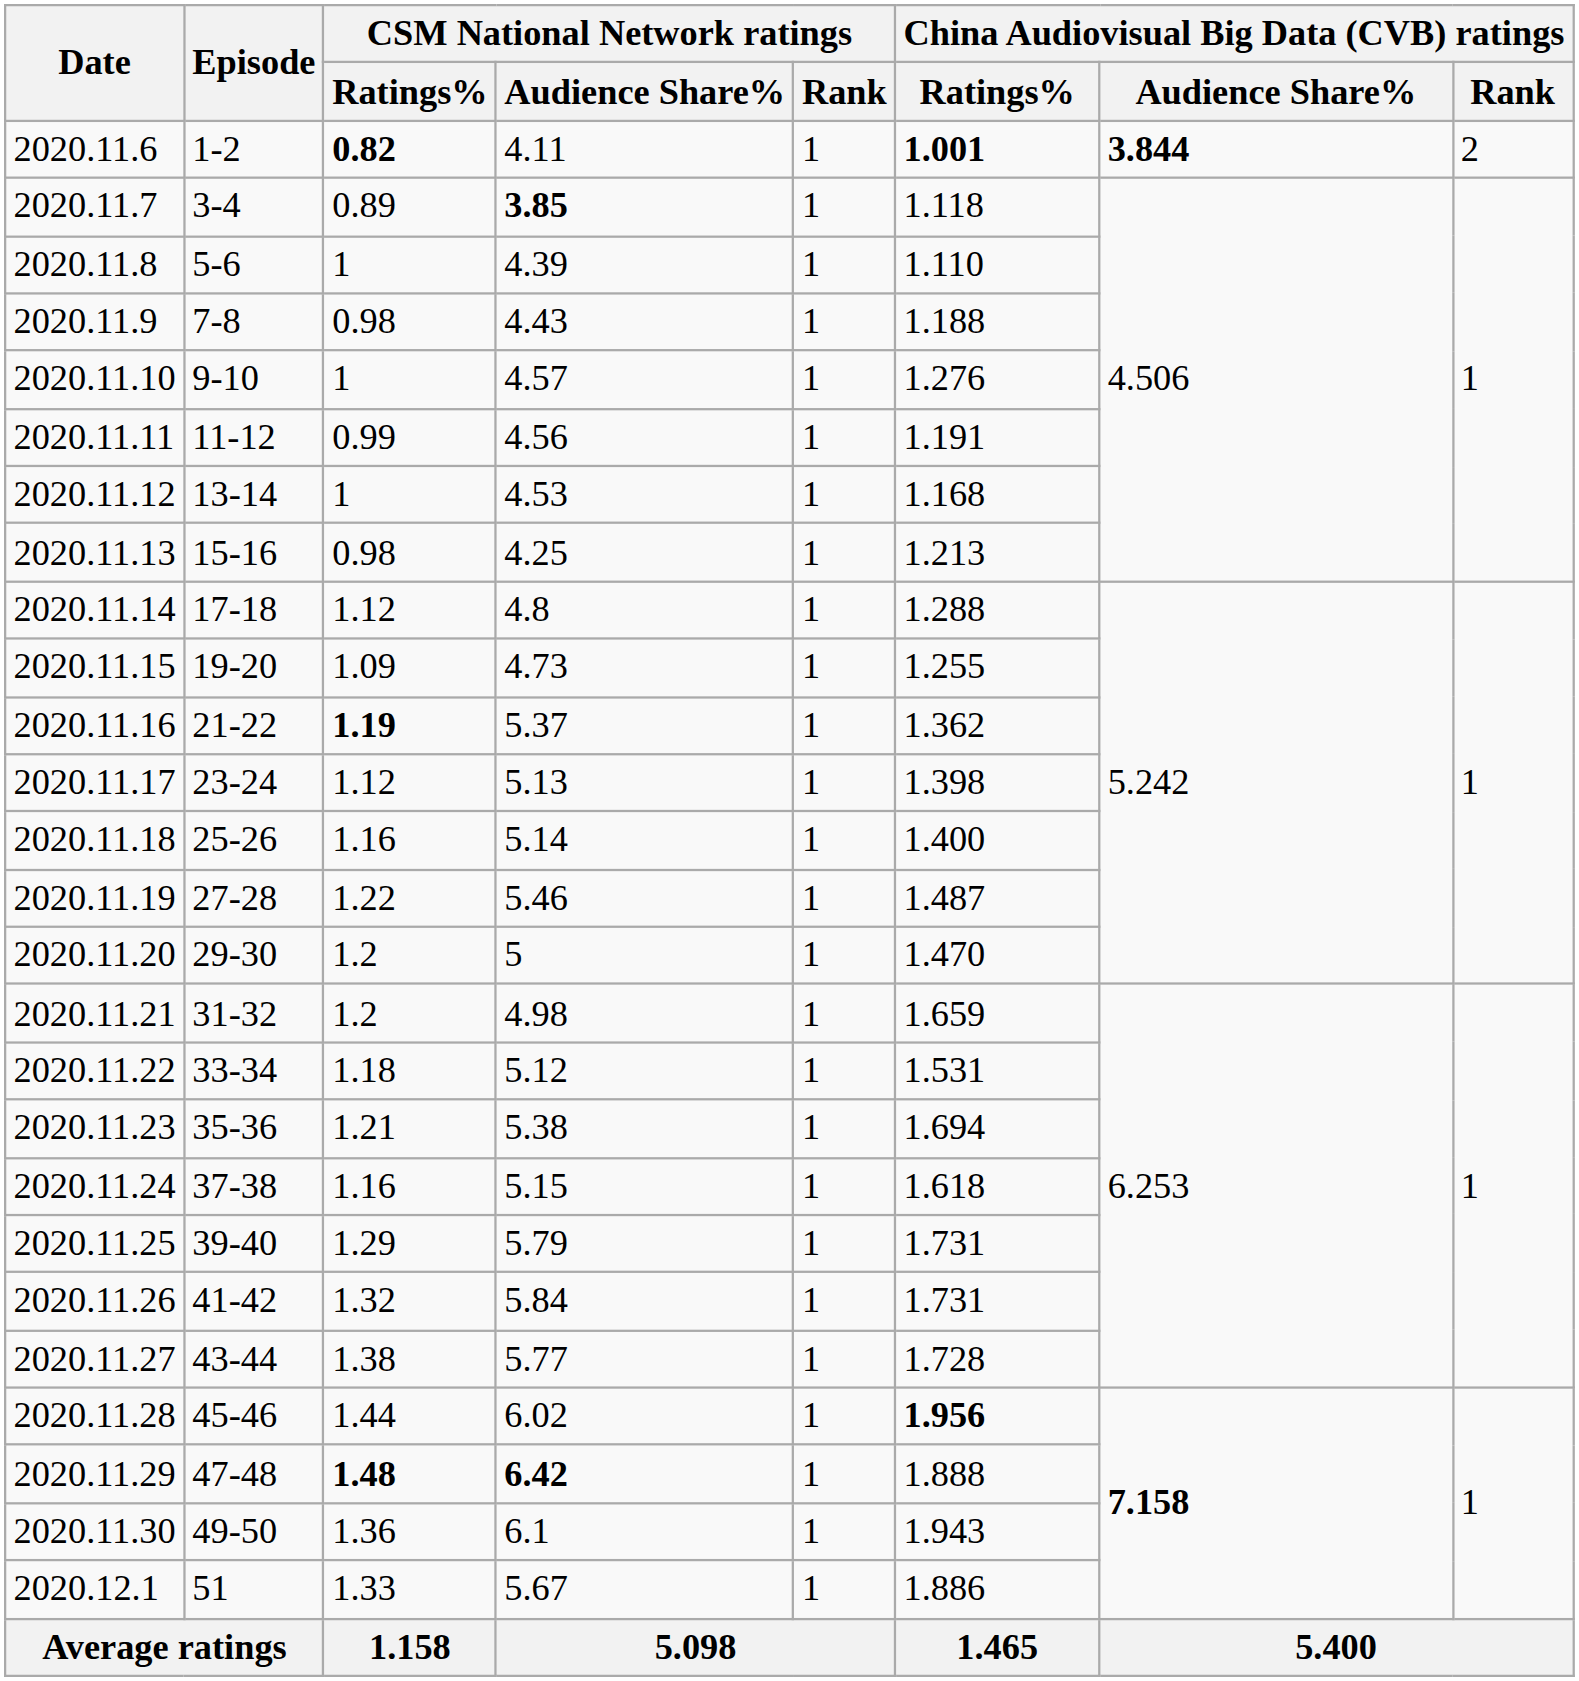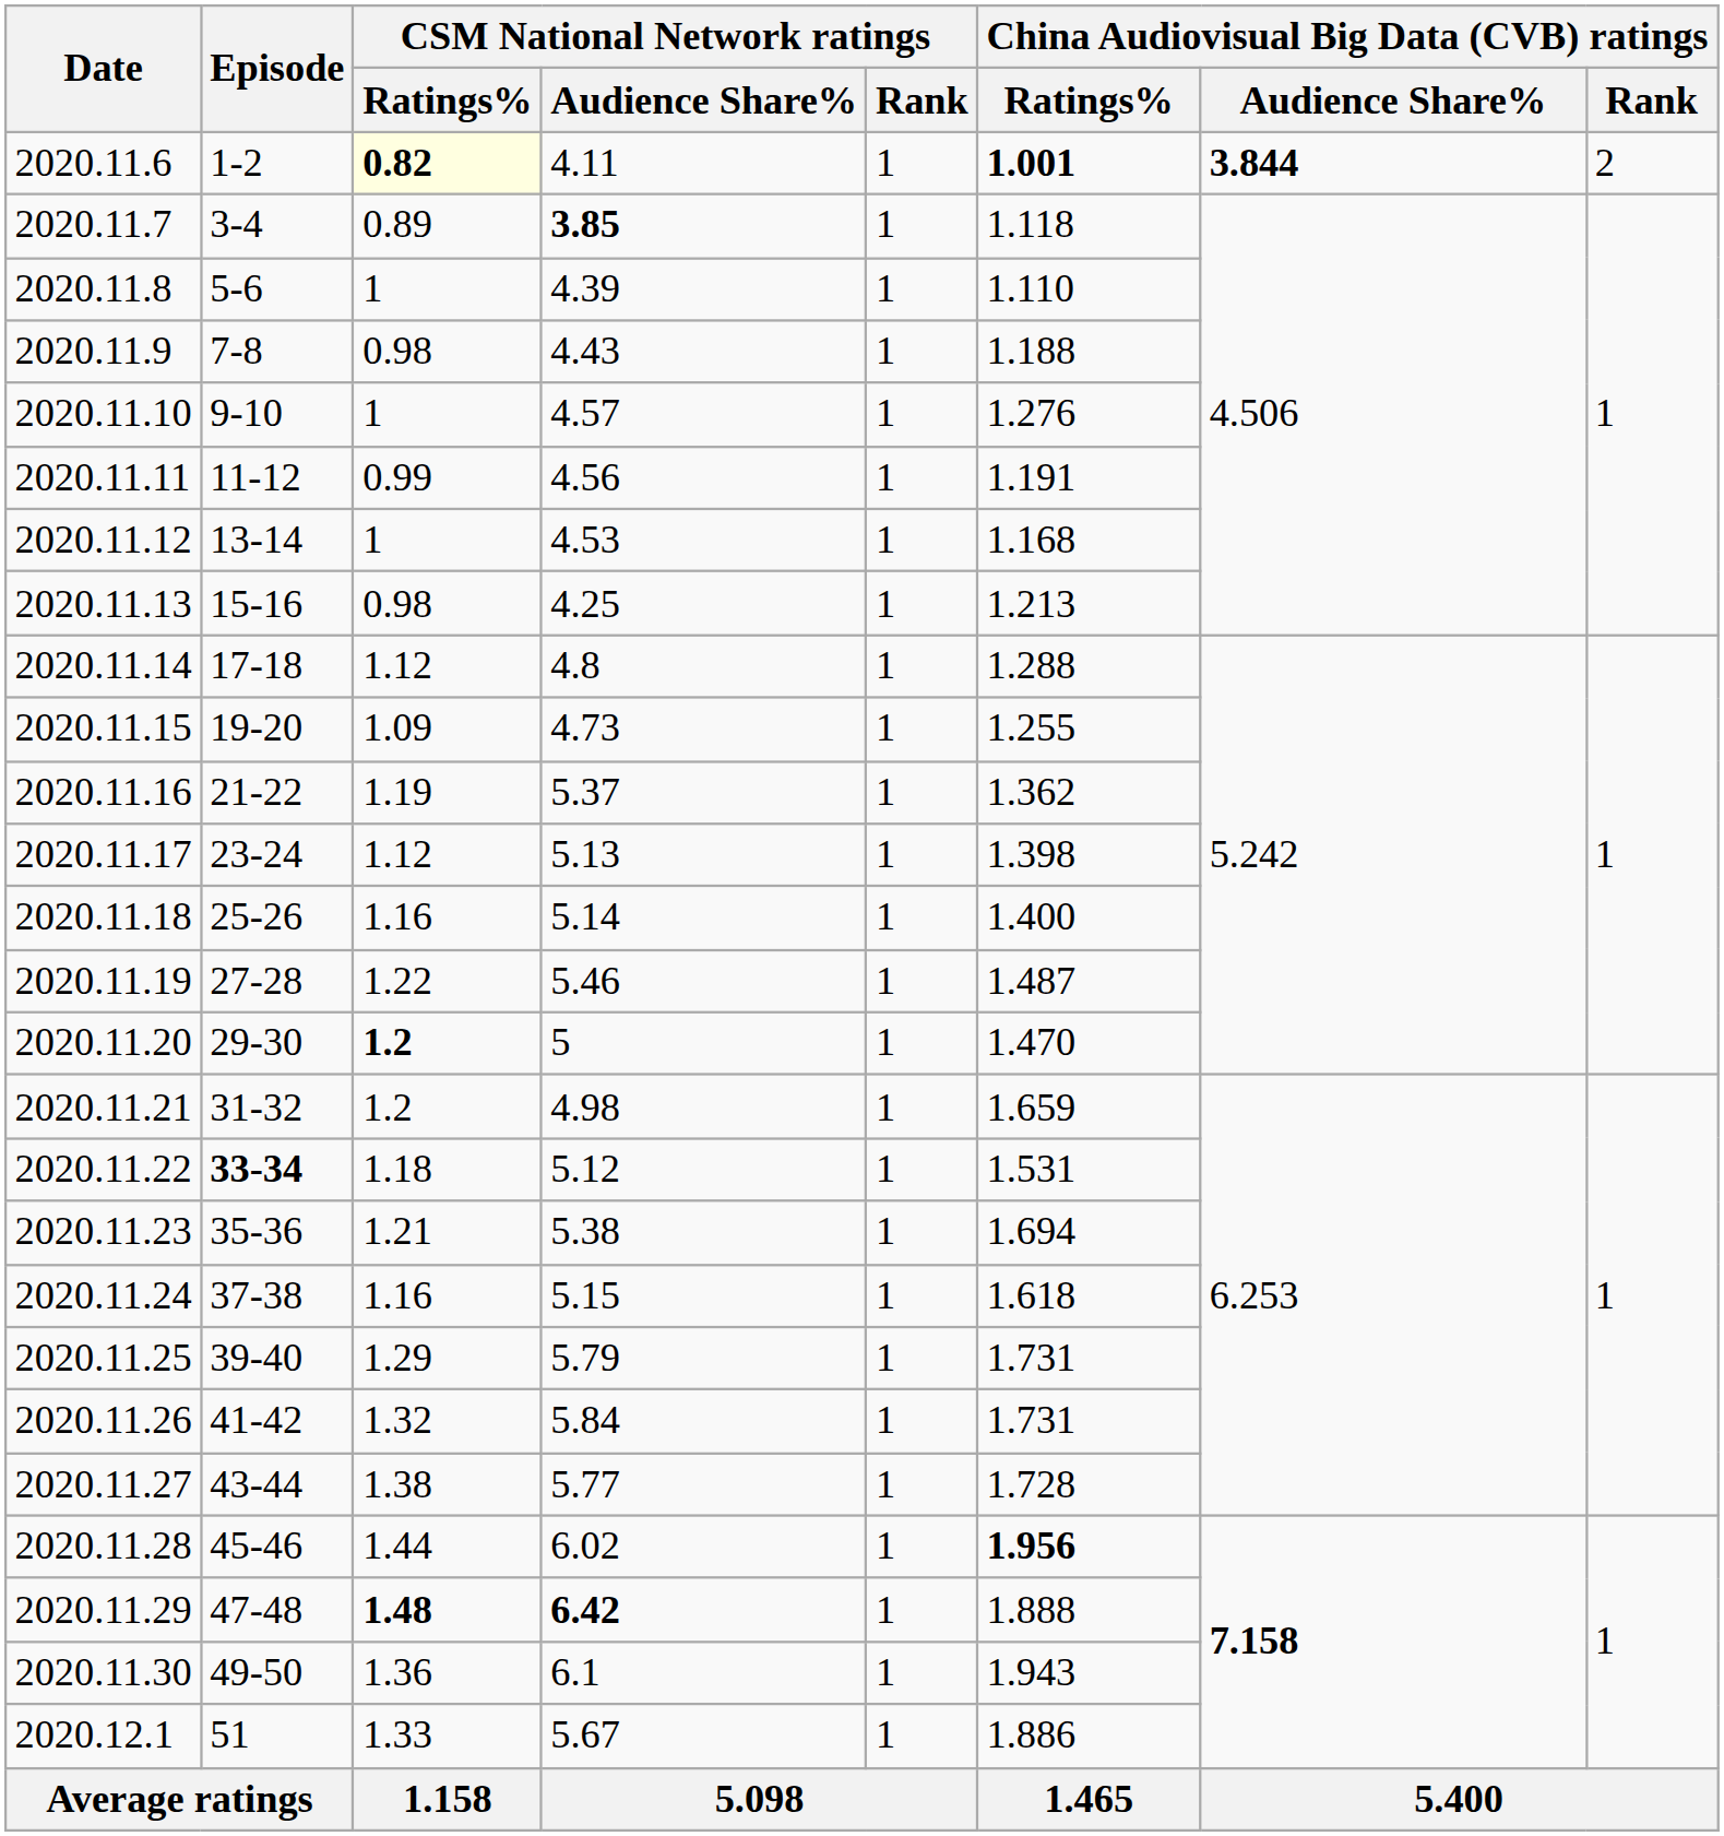2020.11.6 | CSM National Network ratings / Ratings%: no background -> lightyellow background
2020.11.16 | CSM National Network ratings / Ratings%: bold -> normal
2020.11.20 | CSM National Network ratings / Ratings%: normal -> bold
2020.11.22 | Episode: normal -> bold
